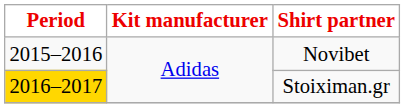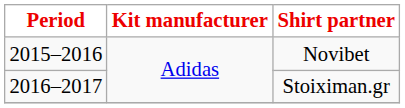Stoiximan.gr | Period: gold background -> no background
